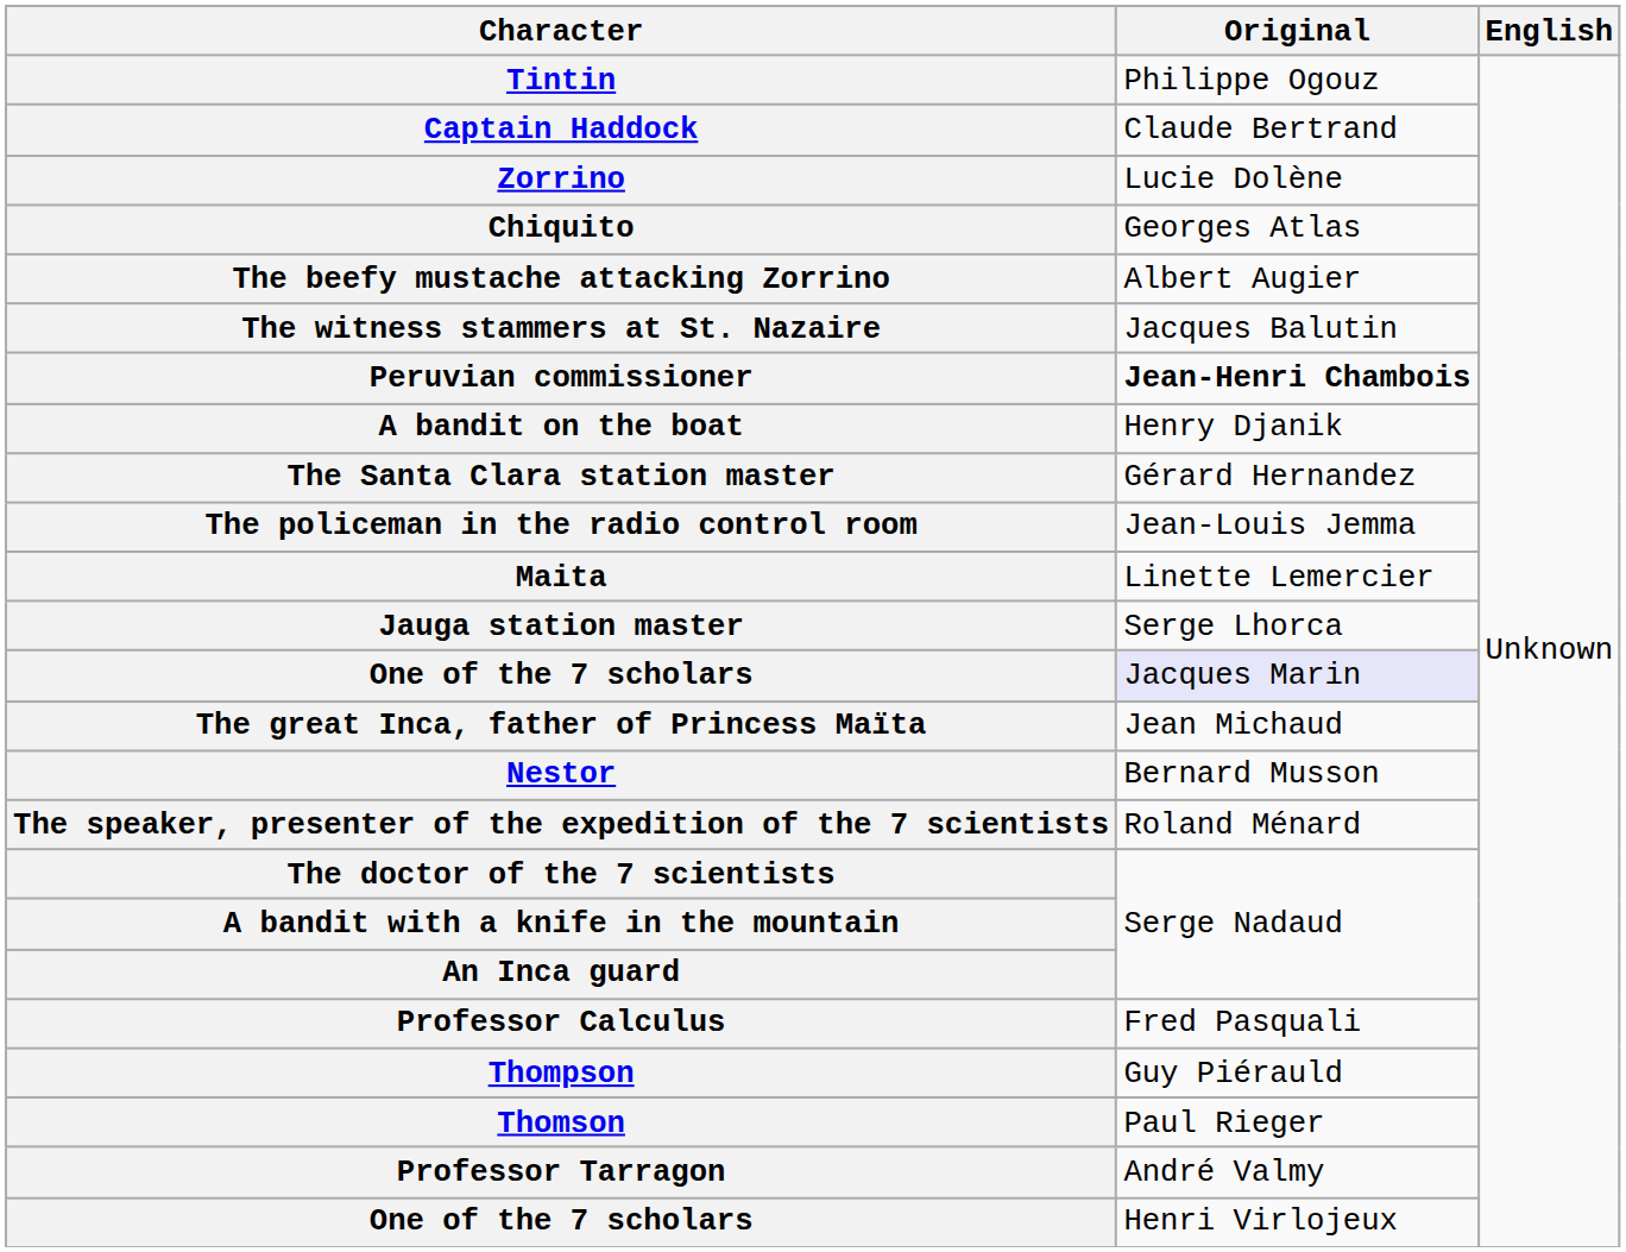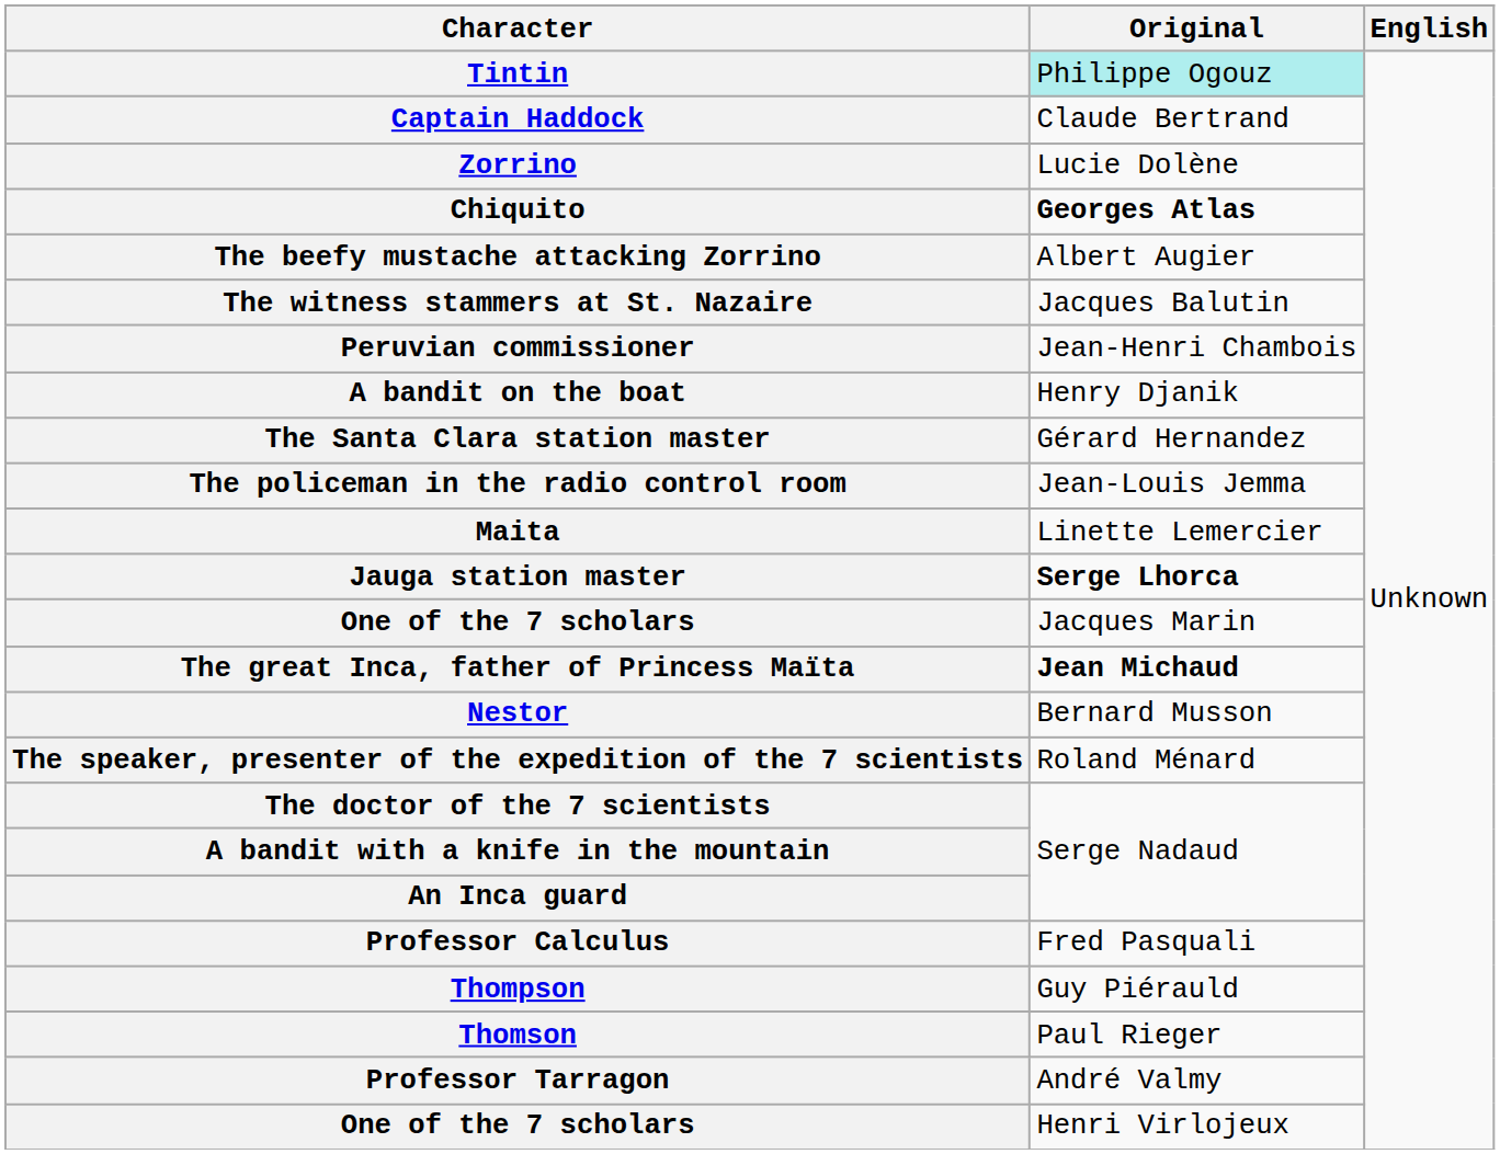Tintin | Original: no background -> paleturquoise background
Chiquito | Original: normal -> bold
Peruvian commissioner | Original: bold -> normal
Jauga station master | Original: normal -> bold
One of the 7 scholars / Jacques Marin | Original: lavender background -> no background
The great Inca, father of Princess Maïta | Original: normal -> bold
